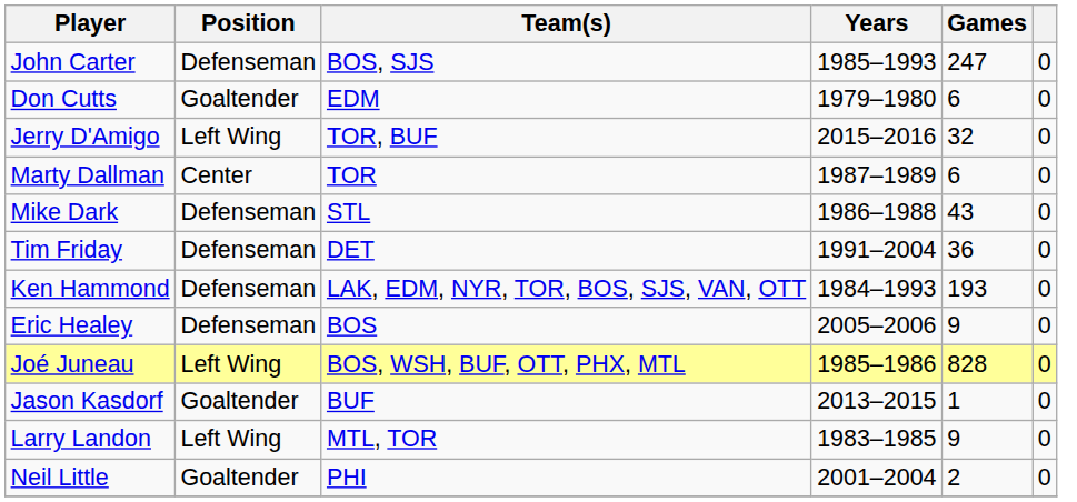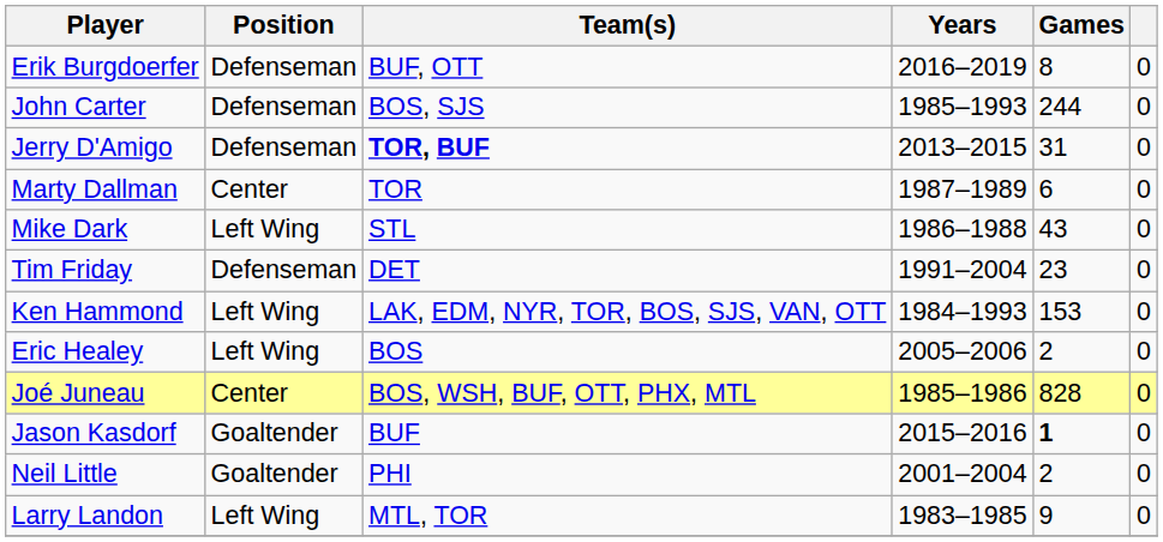+ row: Erik Burgdoerfer | Defenseman | BUF, OTT | 2016–2019 | 8 | 0
John Carter | Games: 247 -> 244
- row: Don Cutts | Goaltender | EDM | 1979–1980 | 6 | 0
Jerry D'Amigo | Position: Left Wing -> Defenseman
Jerry D'Amigo | Team(s): normal -> bold
Jerry D'Amigo | Years: 2015–2016 -> 2013–2015
Jerry D'Amigo | Games: 32 -> 31
Mike Dark | Position: Defenseman -> Left Wing
Tim Friday | Games: 36 -> 23
Ken Hammond | Position: Defenseman -> Left Wing
Ken Hammond | Games: 193 -> 153
Eric Healey | Position: Defenseman -> Left Wing
Eric Healey | Games: 9 -> 2
Joé Juneau | Position: Left Wing -> Center
Jason Kasdorf | Years: 2013–2015 -> 2015–2016
Jason Kasdorf | Games: normal -> bold
rows swapped: Larry Landon <-> Neil Little
